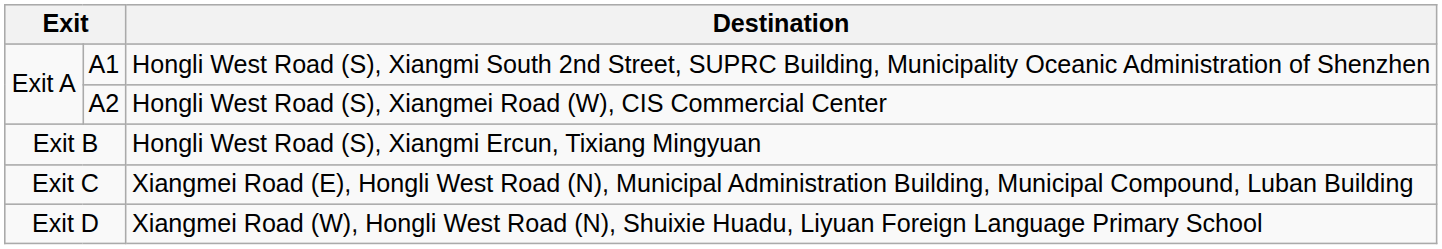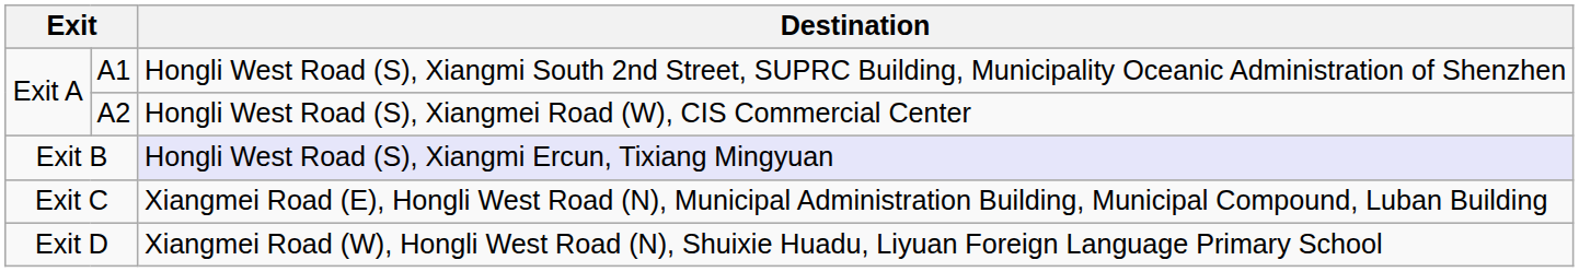Exit B | Destination: no background -> lavender background
